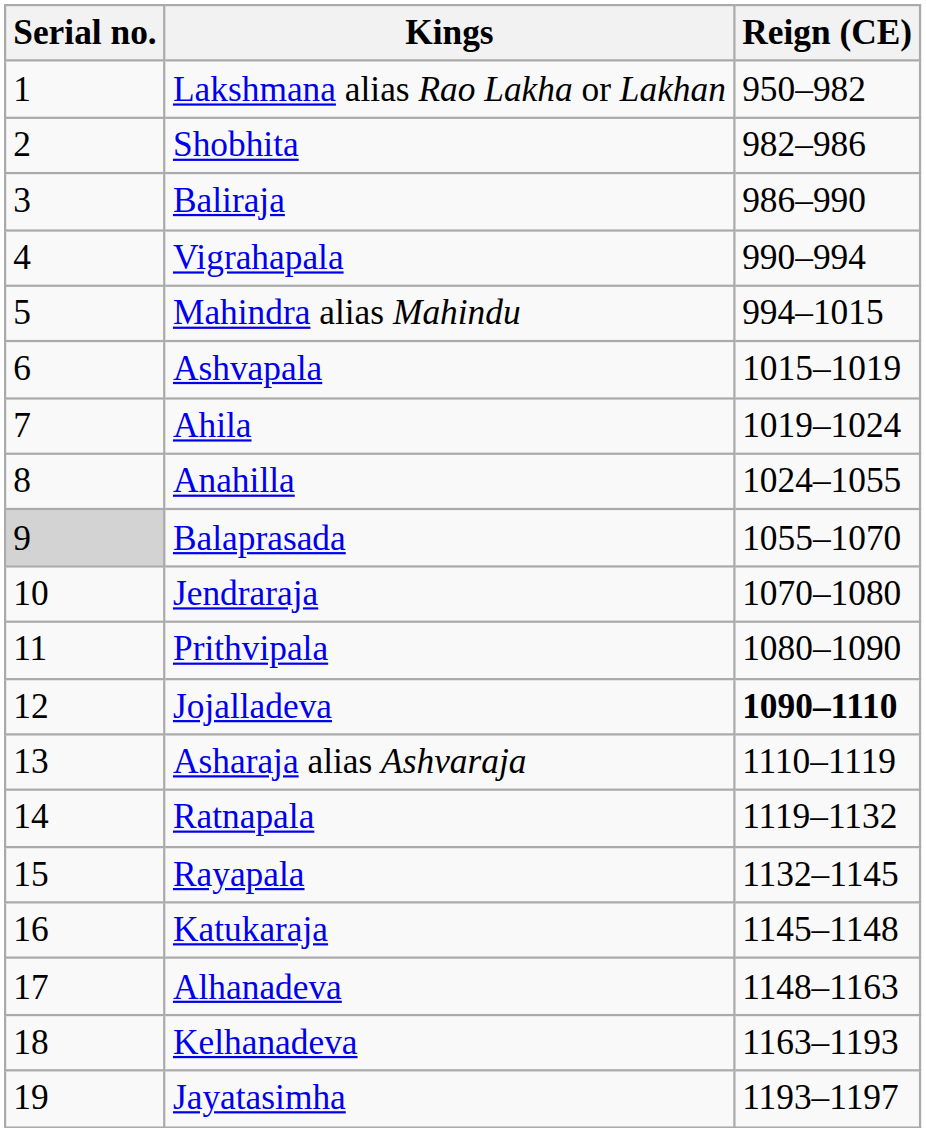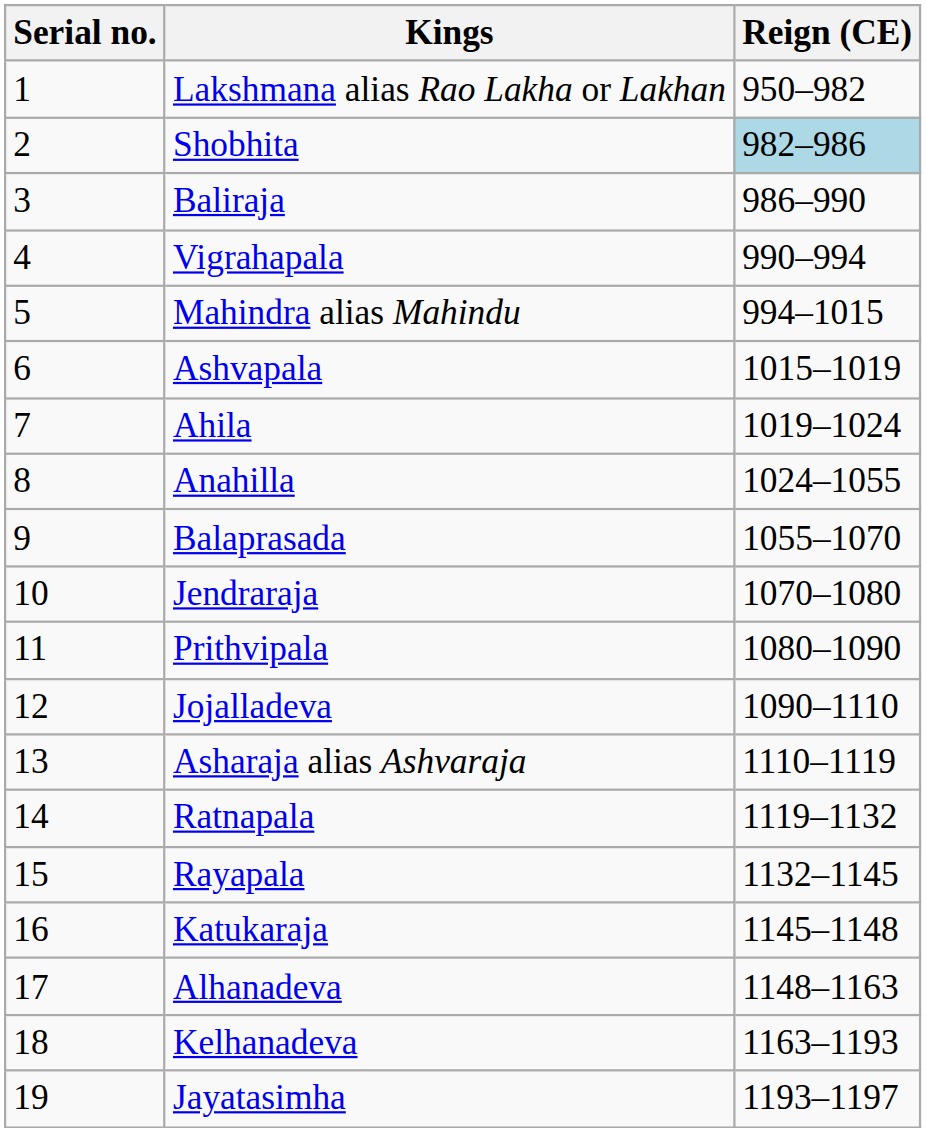Shobhita | Reign (CE): no background -> lightblue background
Balaprasada | Serial no.: lightgrey background -> no background
Jojalladeva | Reign (CE): bold -> normal
